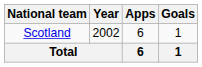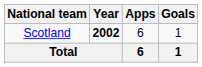Scotland | Year: normal -> bold
